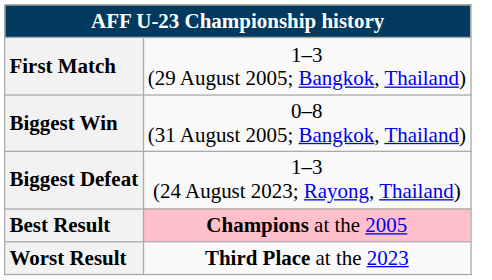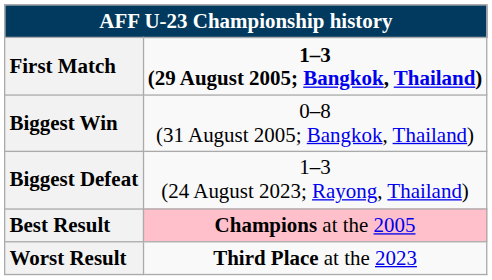First Match | column 2: normal -> bold
